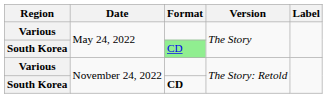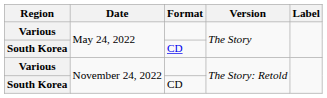South Korea / May 24, 2022 | Format: lightgreen background -> no background
South Korea / November 24, 2022 | Format: bold -> normal
